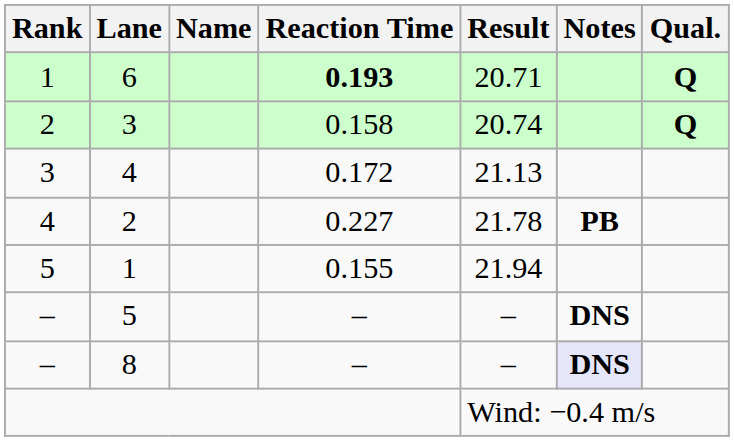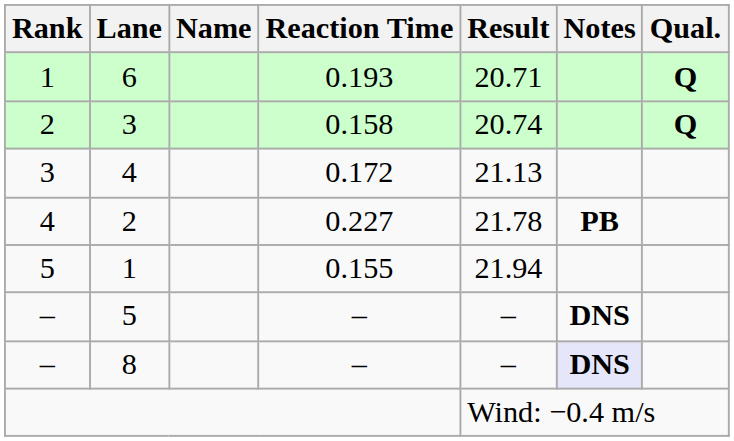6 | Reaction Time: bold -> normal
